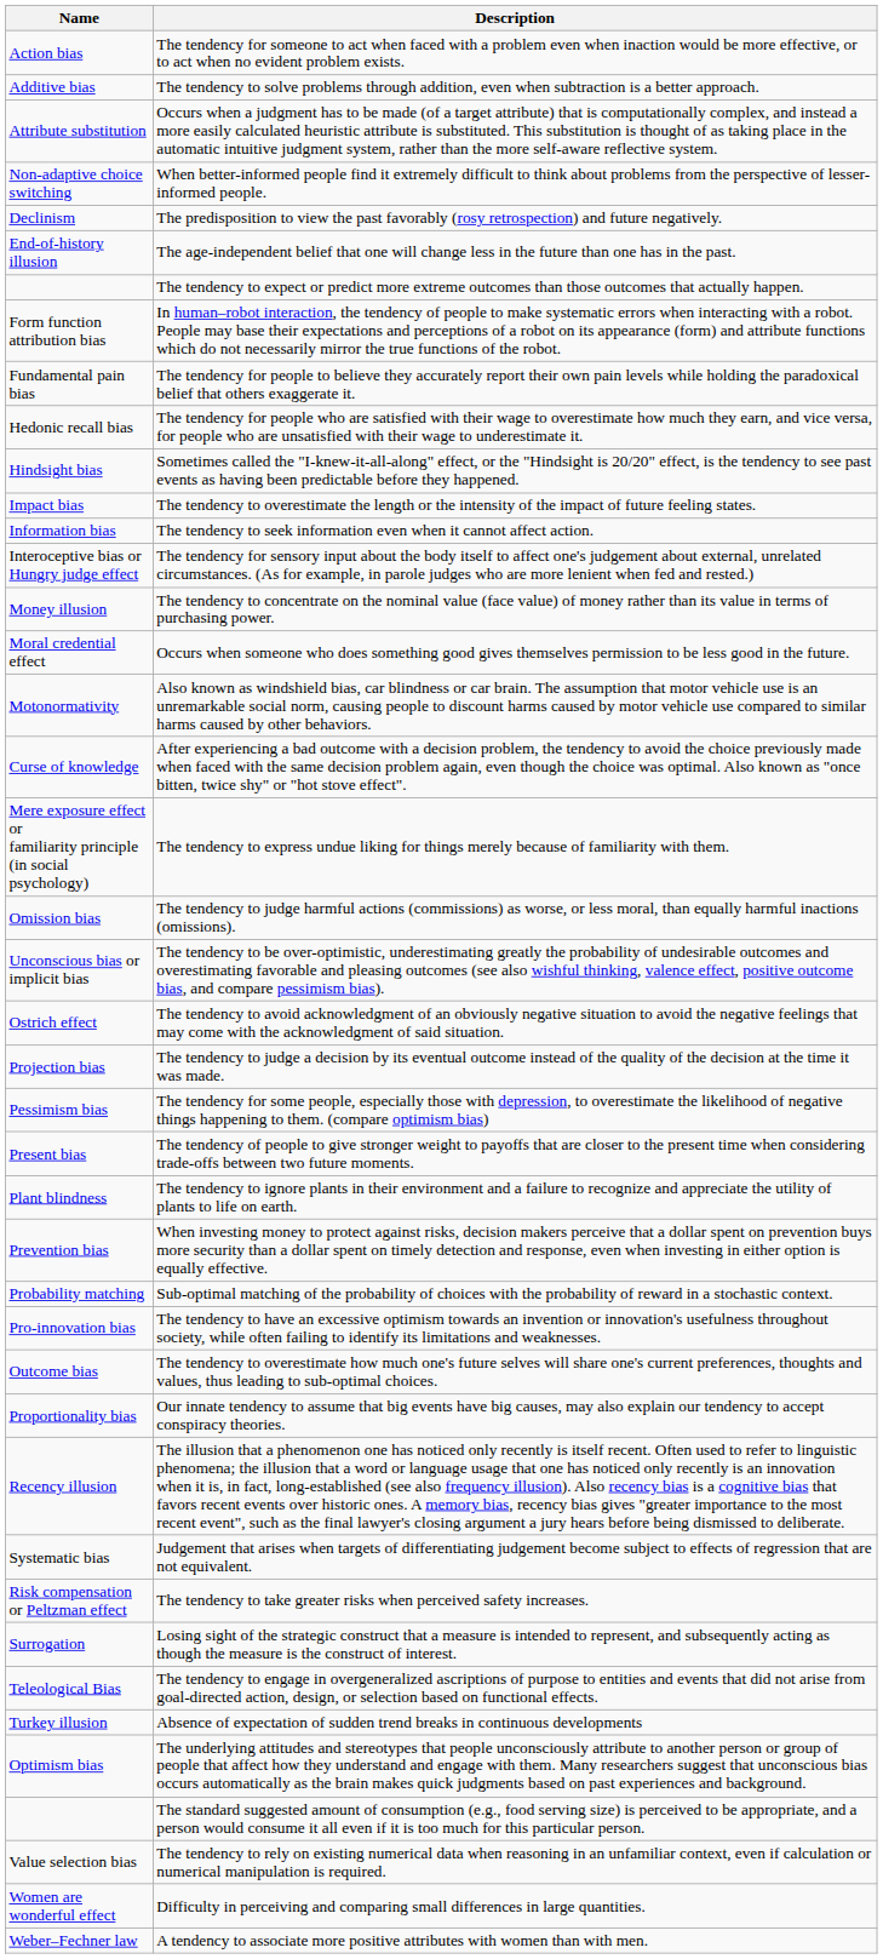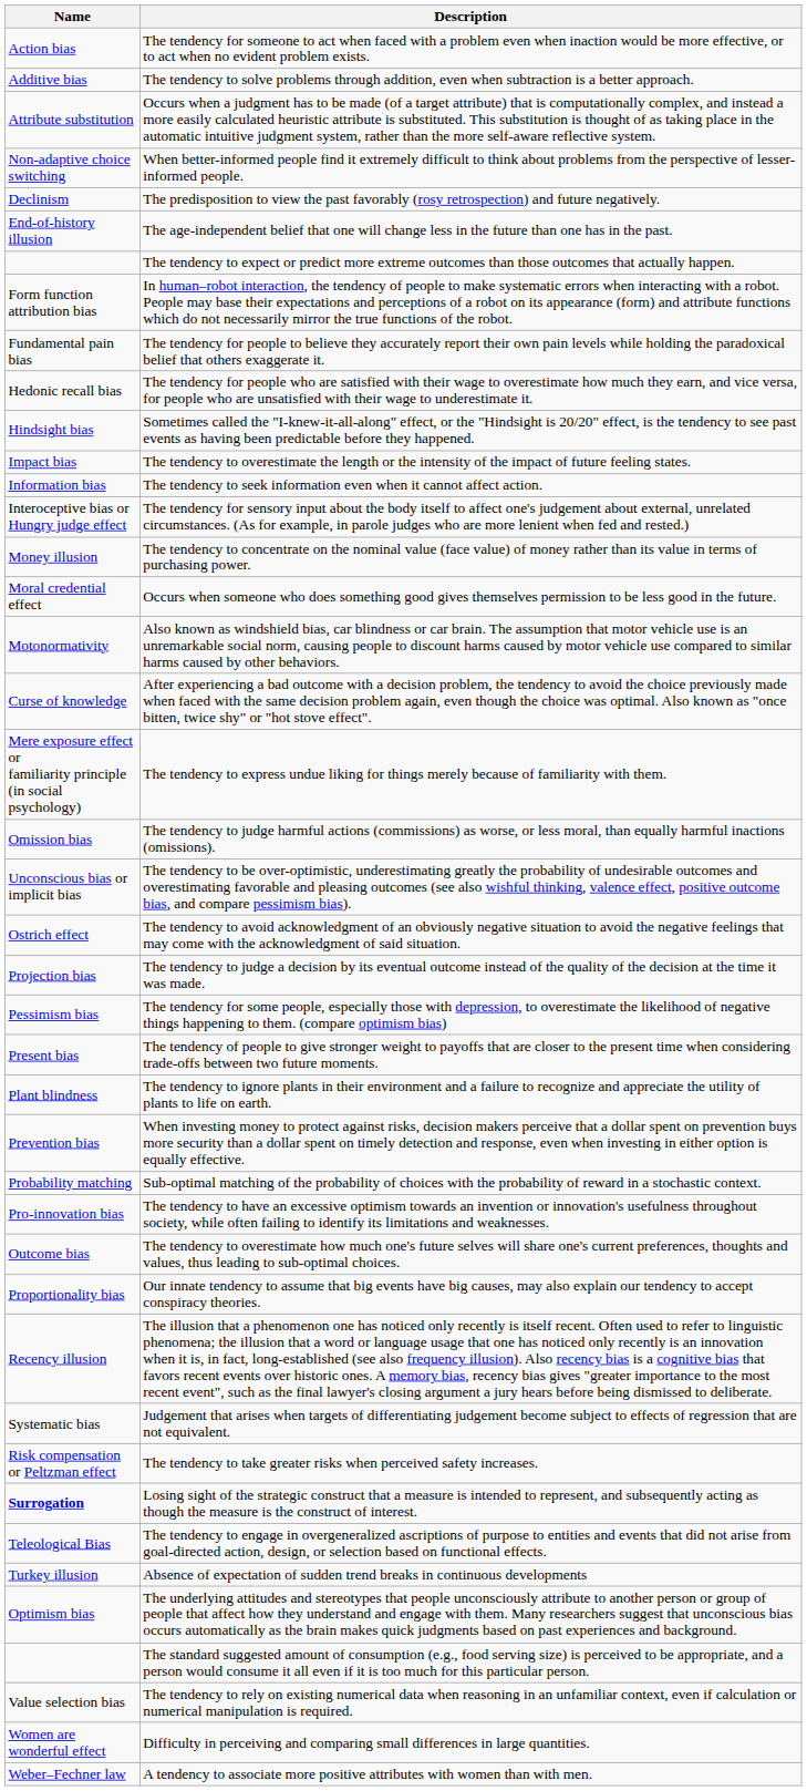row 36 | Name: normal -> bold
